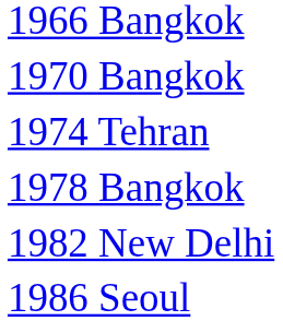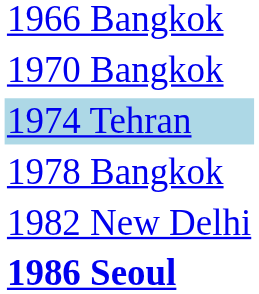1974 Tehran | column 1: no background -> lightblue background
1986 Seoul | column 1: normal -> bold
